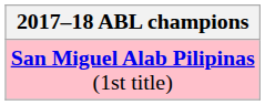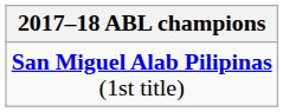row 2 | column 1: pink background -> no background
